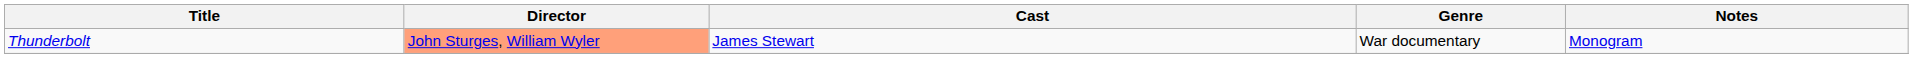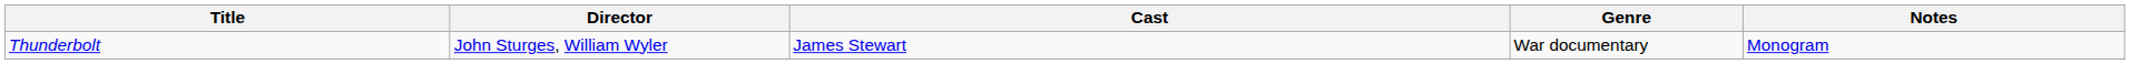Thunderbolt | Director: lightsalmon background -> no background
